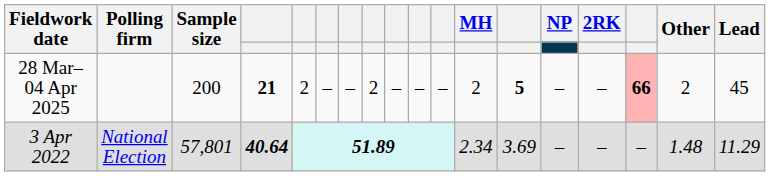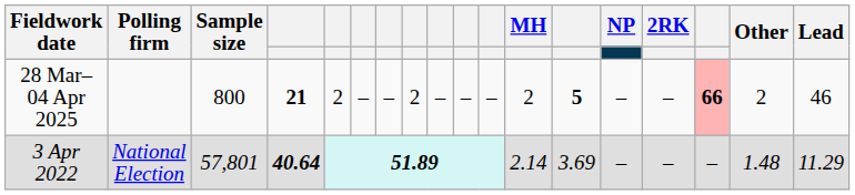28 Mar–04 Apr 2025 | Sample size: 200 -> 800
28 Mar–04 Apr 2025 | Lead: 45 -> 46
3 Apr 2022 | MH: 2.34 -> 2.14
